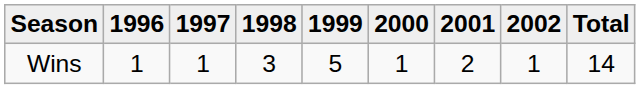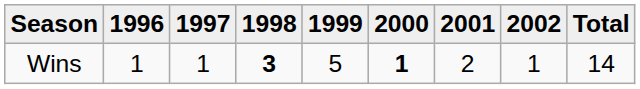Wins | column 4: normal -> bold
Wins | column 6: normal -> bold
